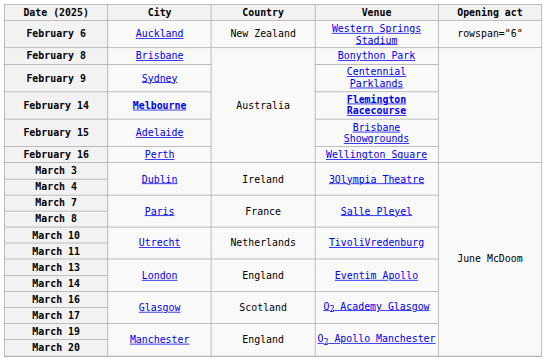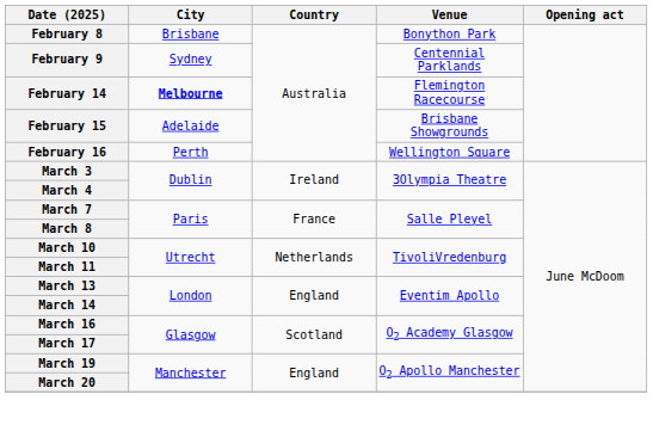- row: February 6 | Auckland | New Zealand | Western Springs Stadium | rowspan="6"
February 14 | Venue: bold -> normal
